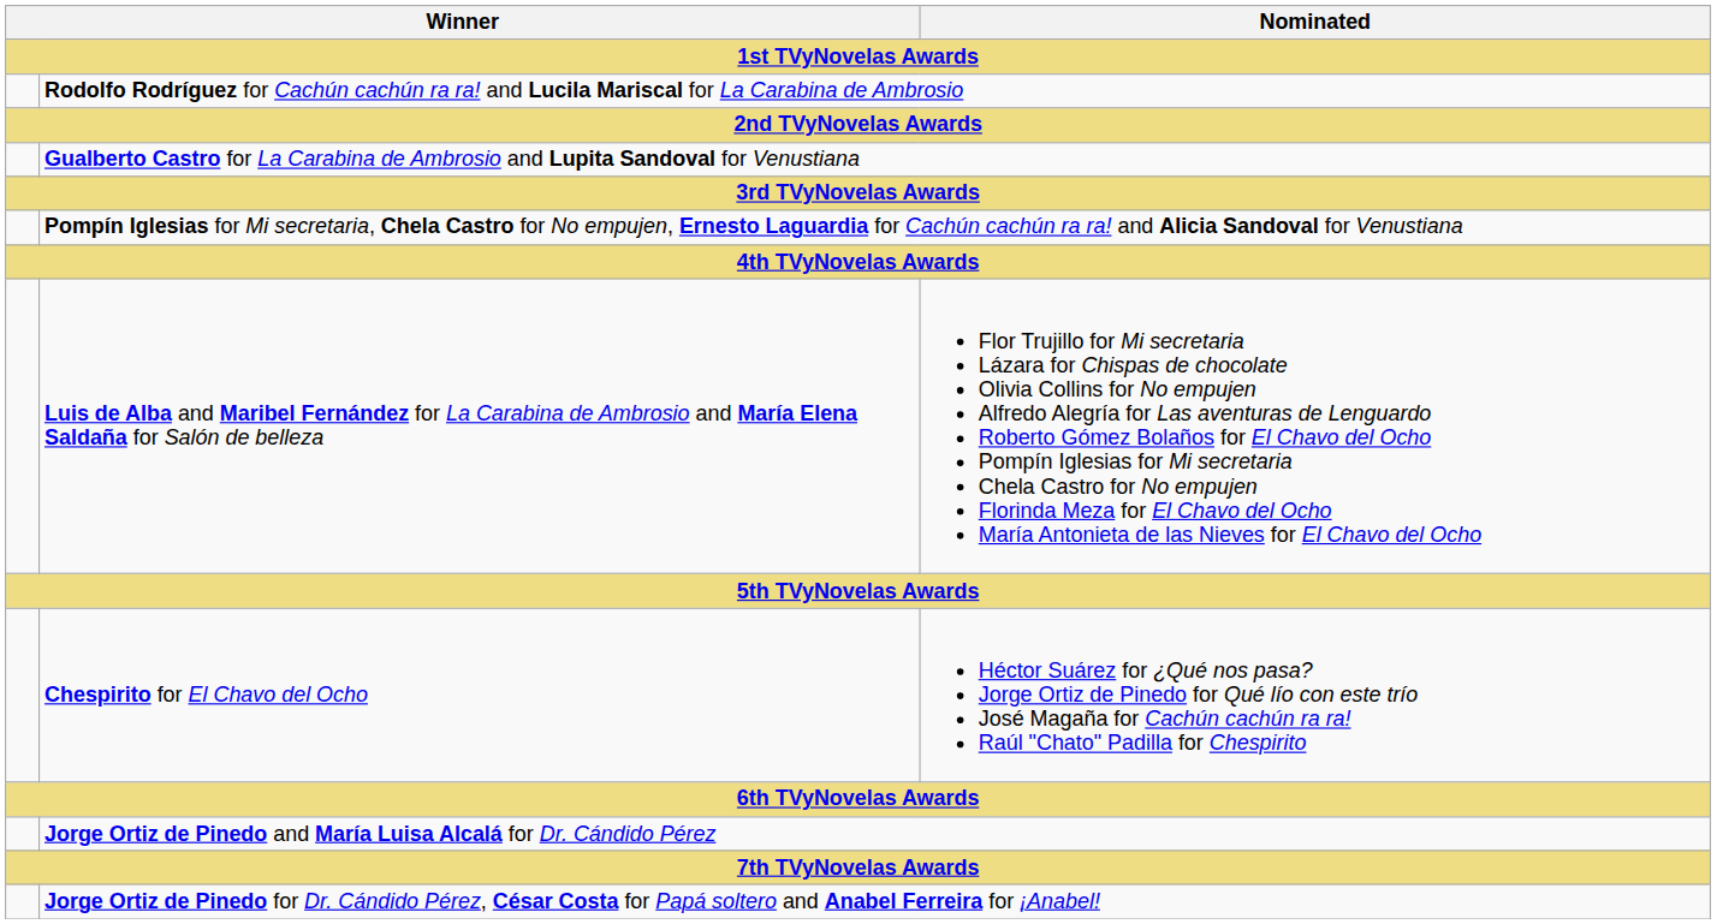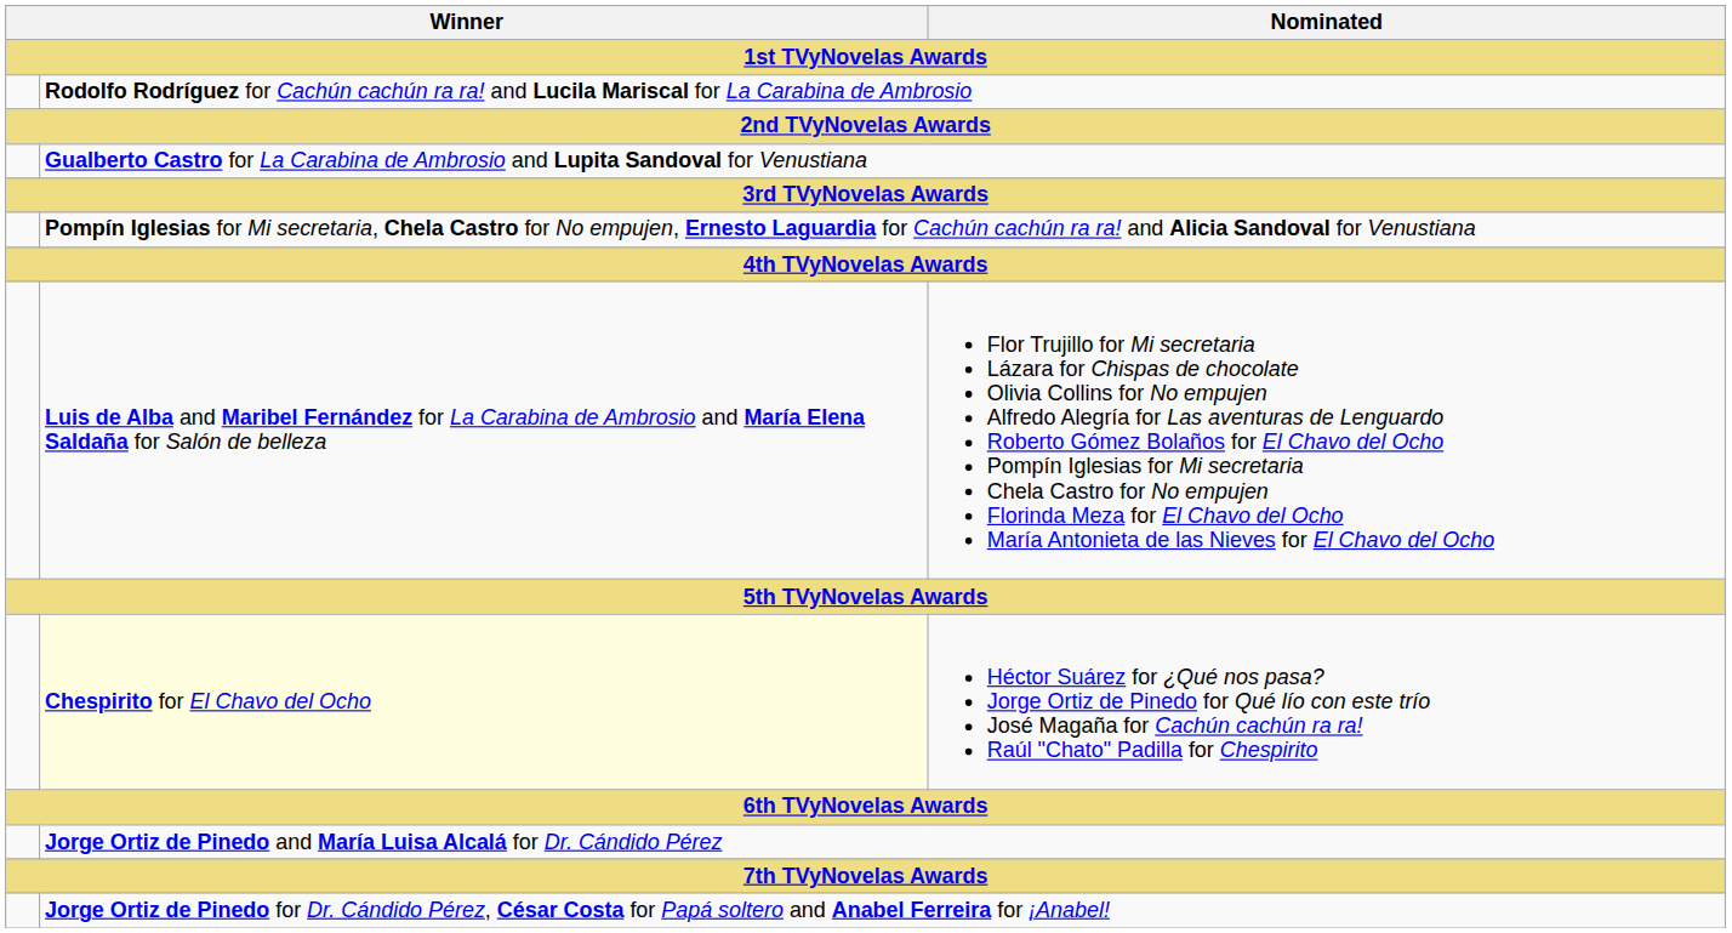Chespirito for El Chavo del Ocho | column 2: no background -> lightyellow background
